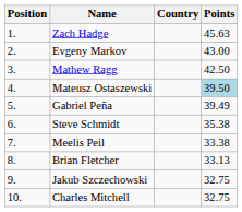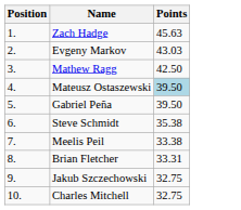- column: Country
Evgeny Markov | Points: 43.00 -> 43.03
Gabriel Peña | Points: 39.49 -> 39.50
Brian Fletcher | Points: 33.13 -> 33.31
